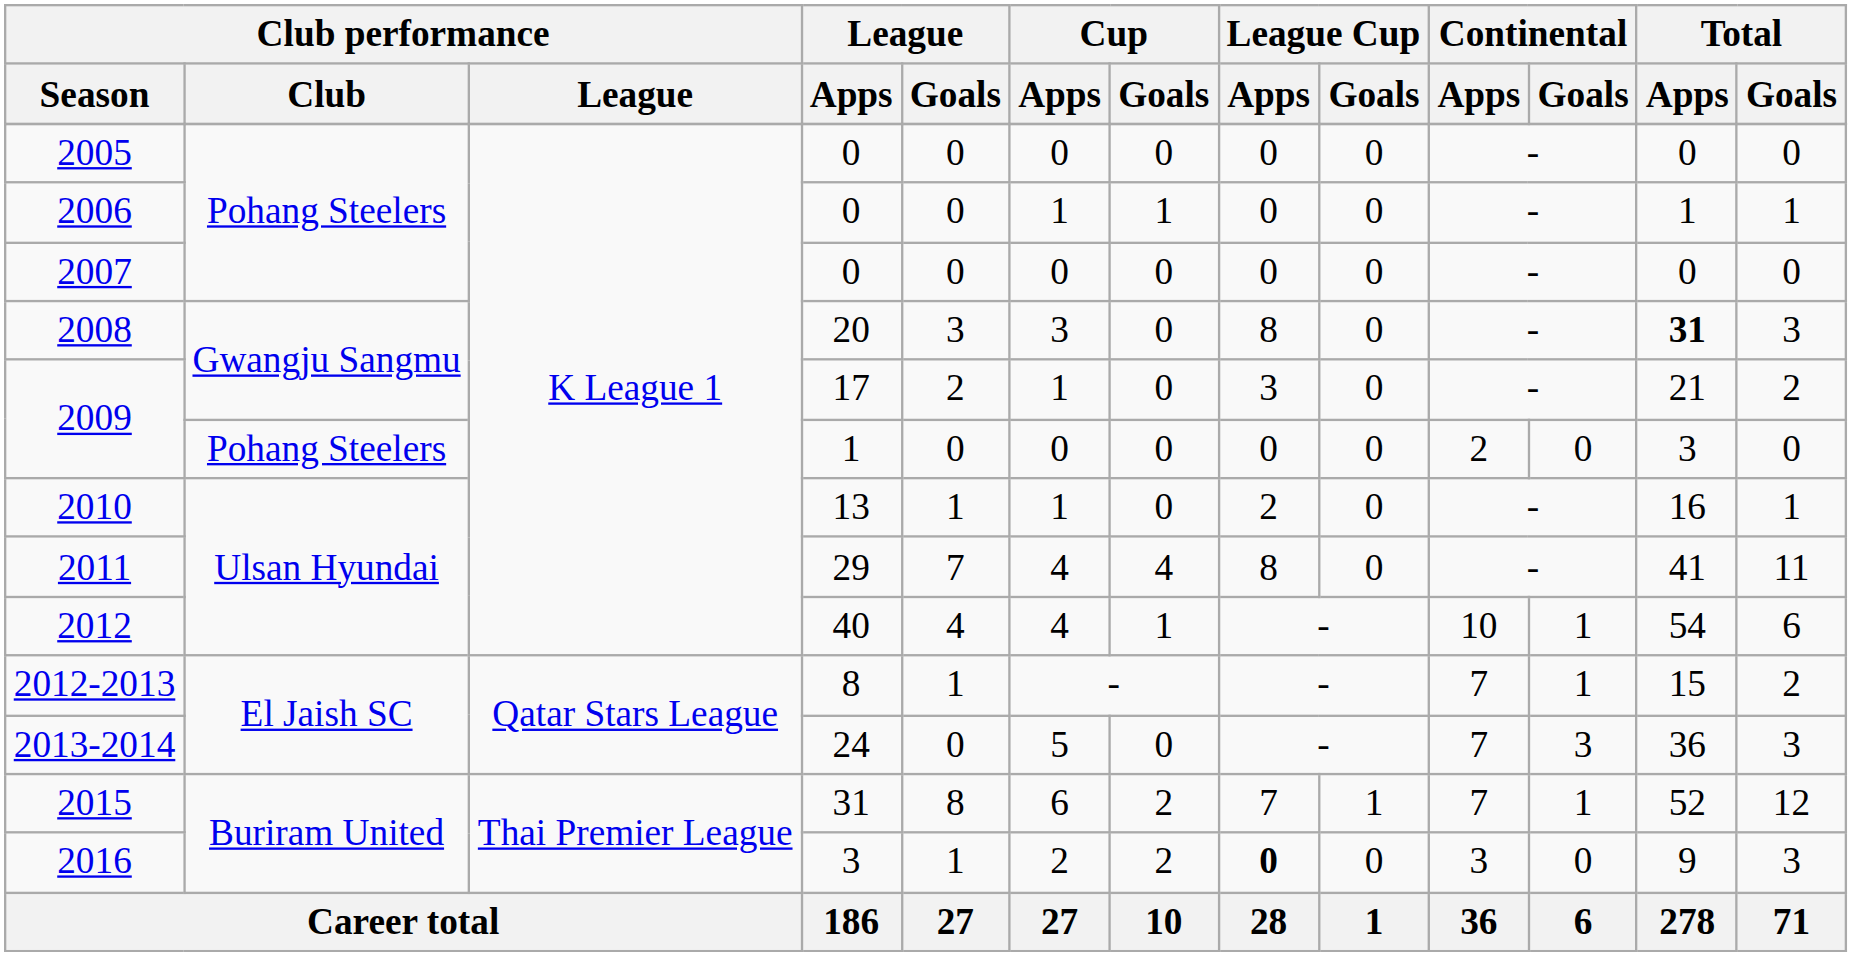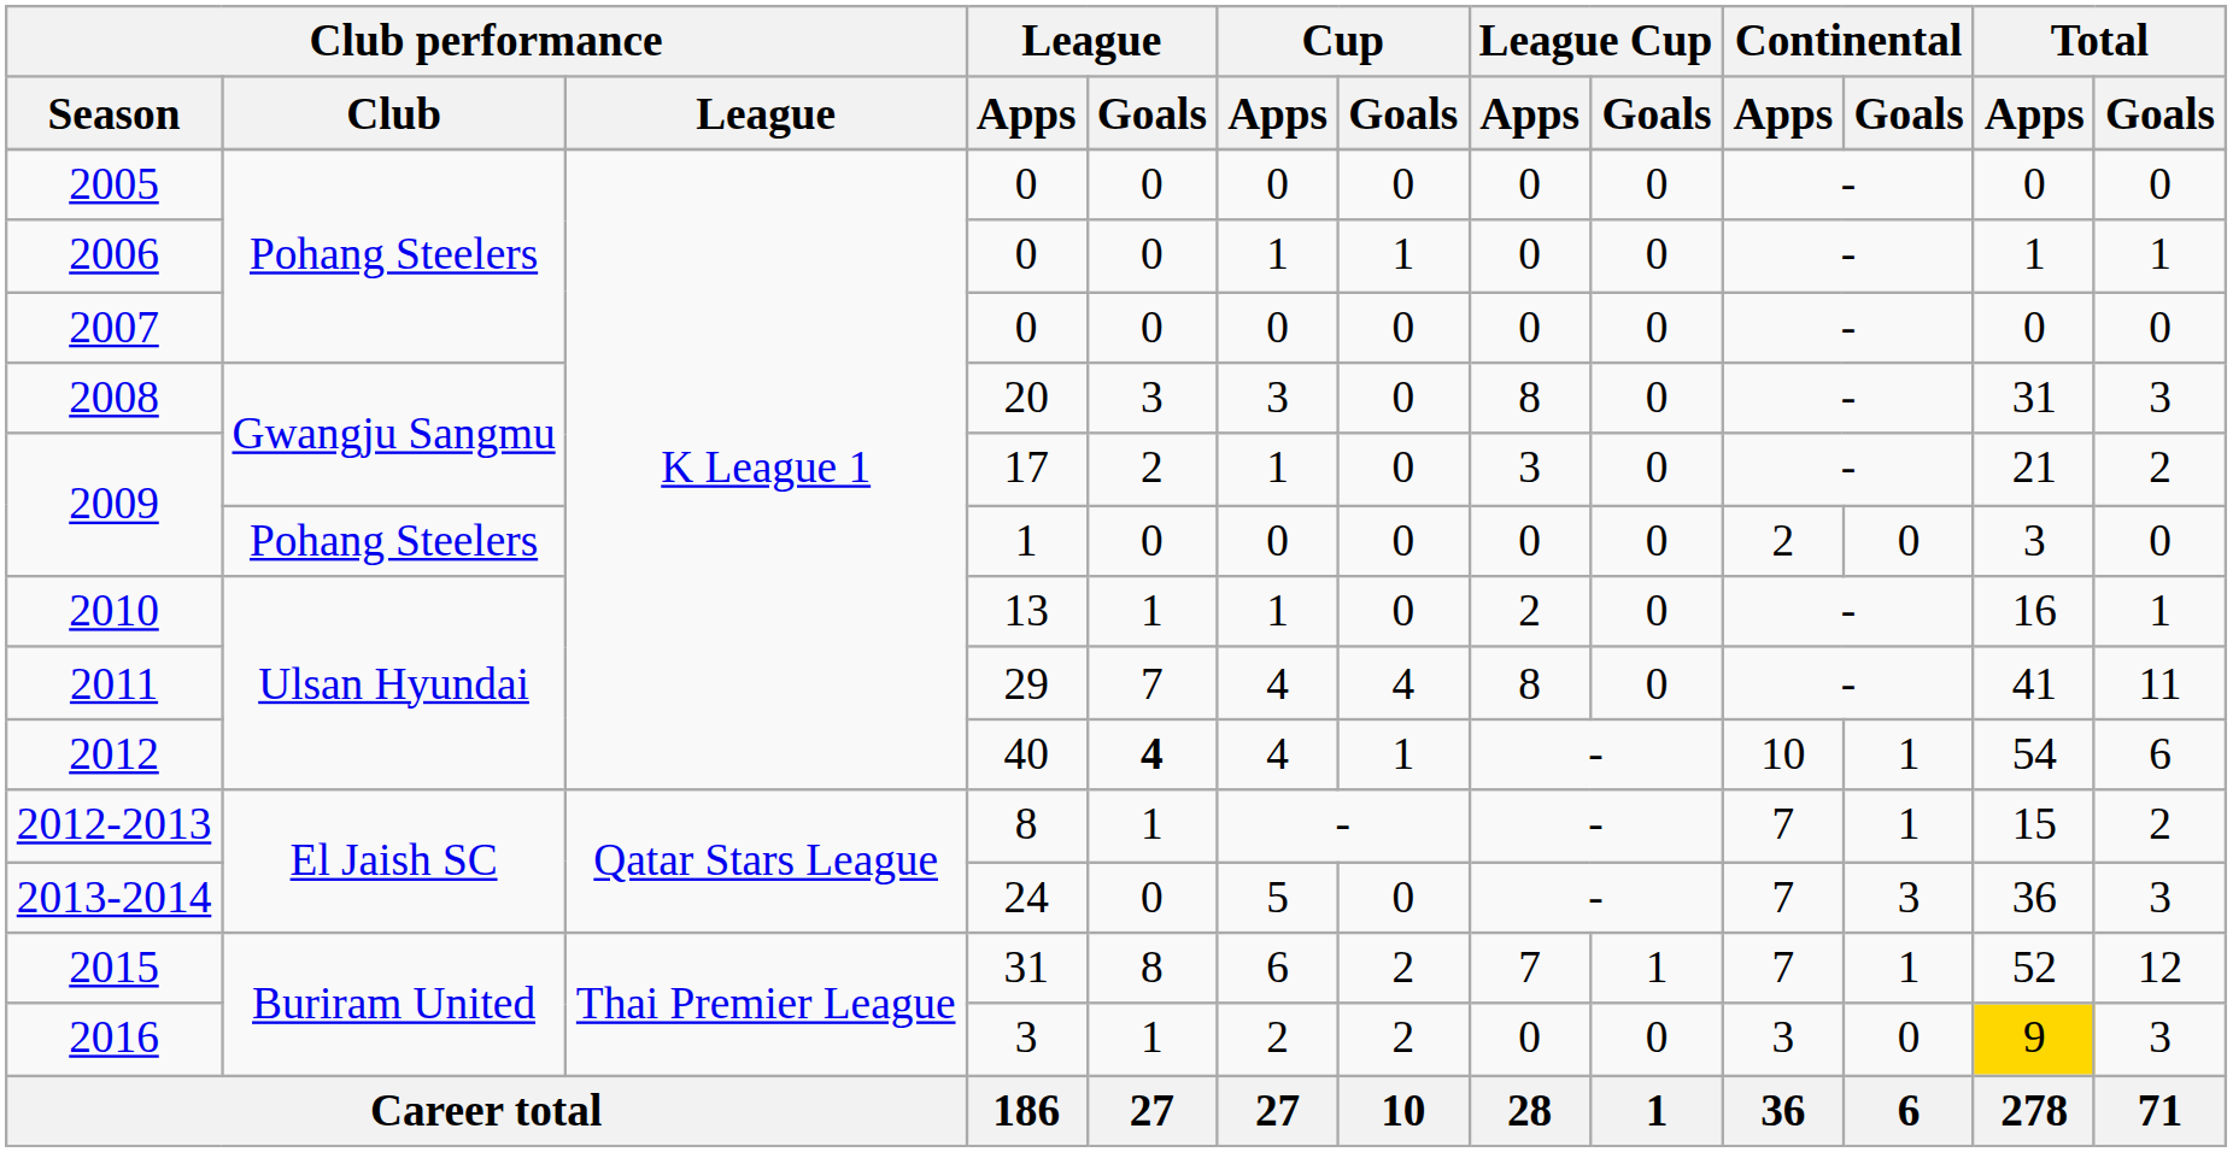2008 | Total / Apps: bold -> normal
2012 | League / Goals: normal -> bold
2016 | League Cup / Apps: bold -> normal
2016 | Total / Apps: no background -> gold background
